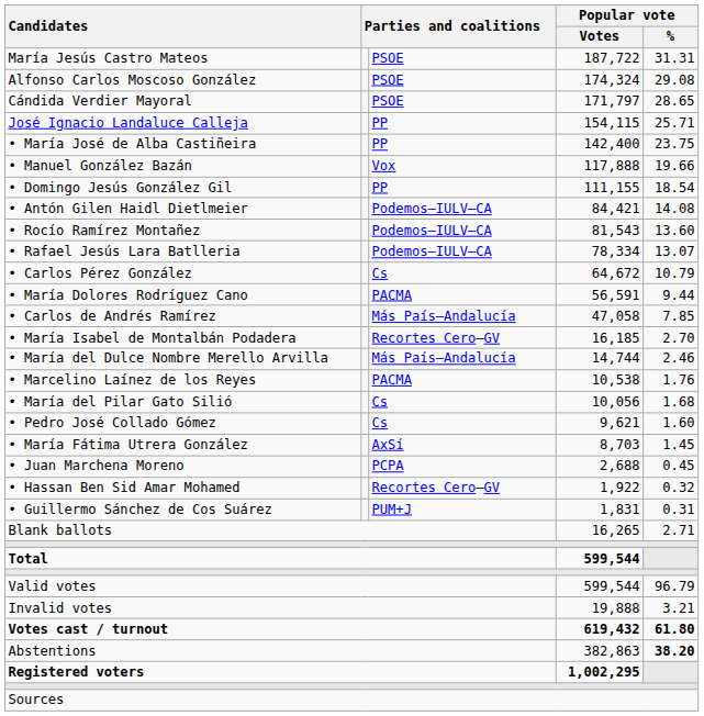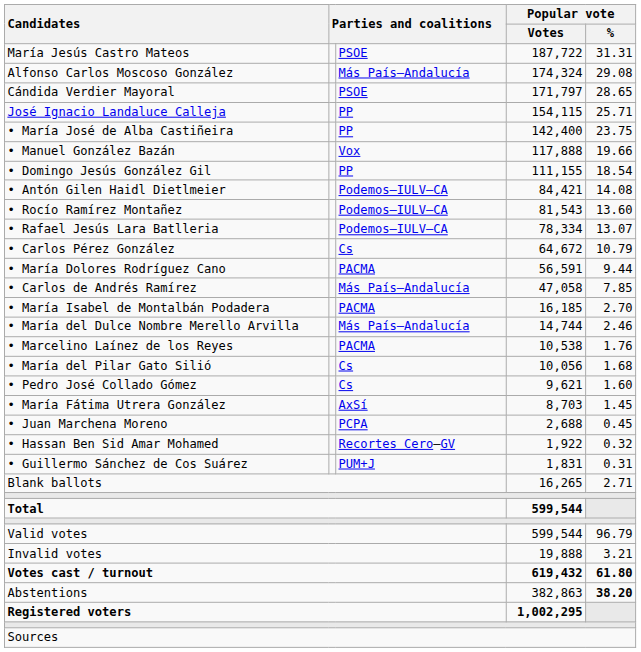Alfonso Carlos Moscoso González | column 3: PSOE -> Más País–Andalucía
• María Isabel de Montalbán Podadera | column 3: Recortes Cero–GV -> PACMA
